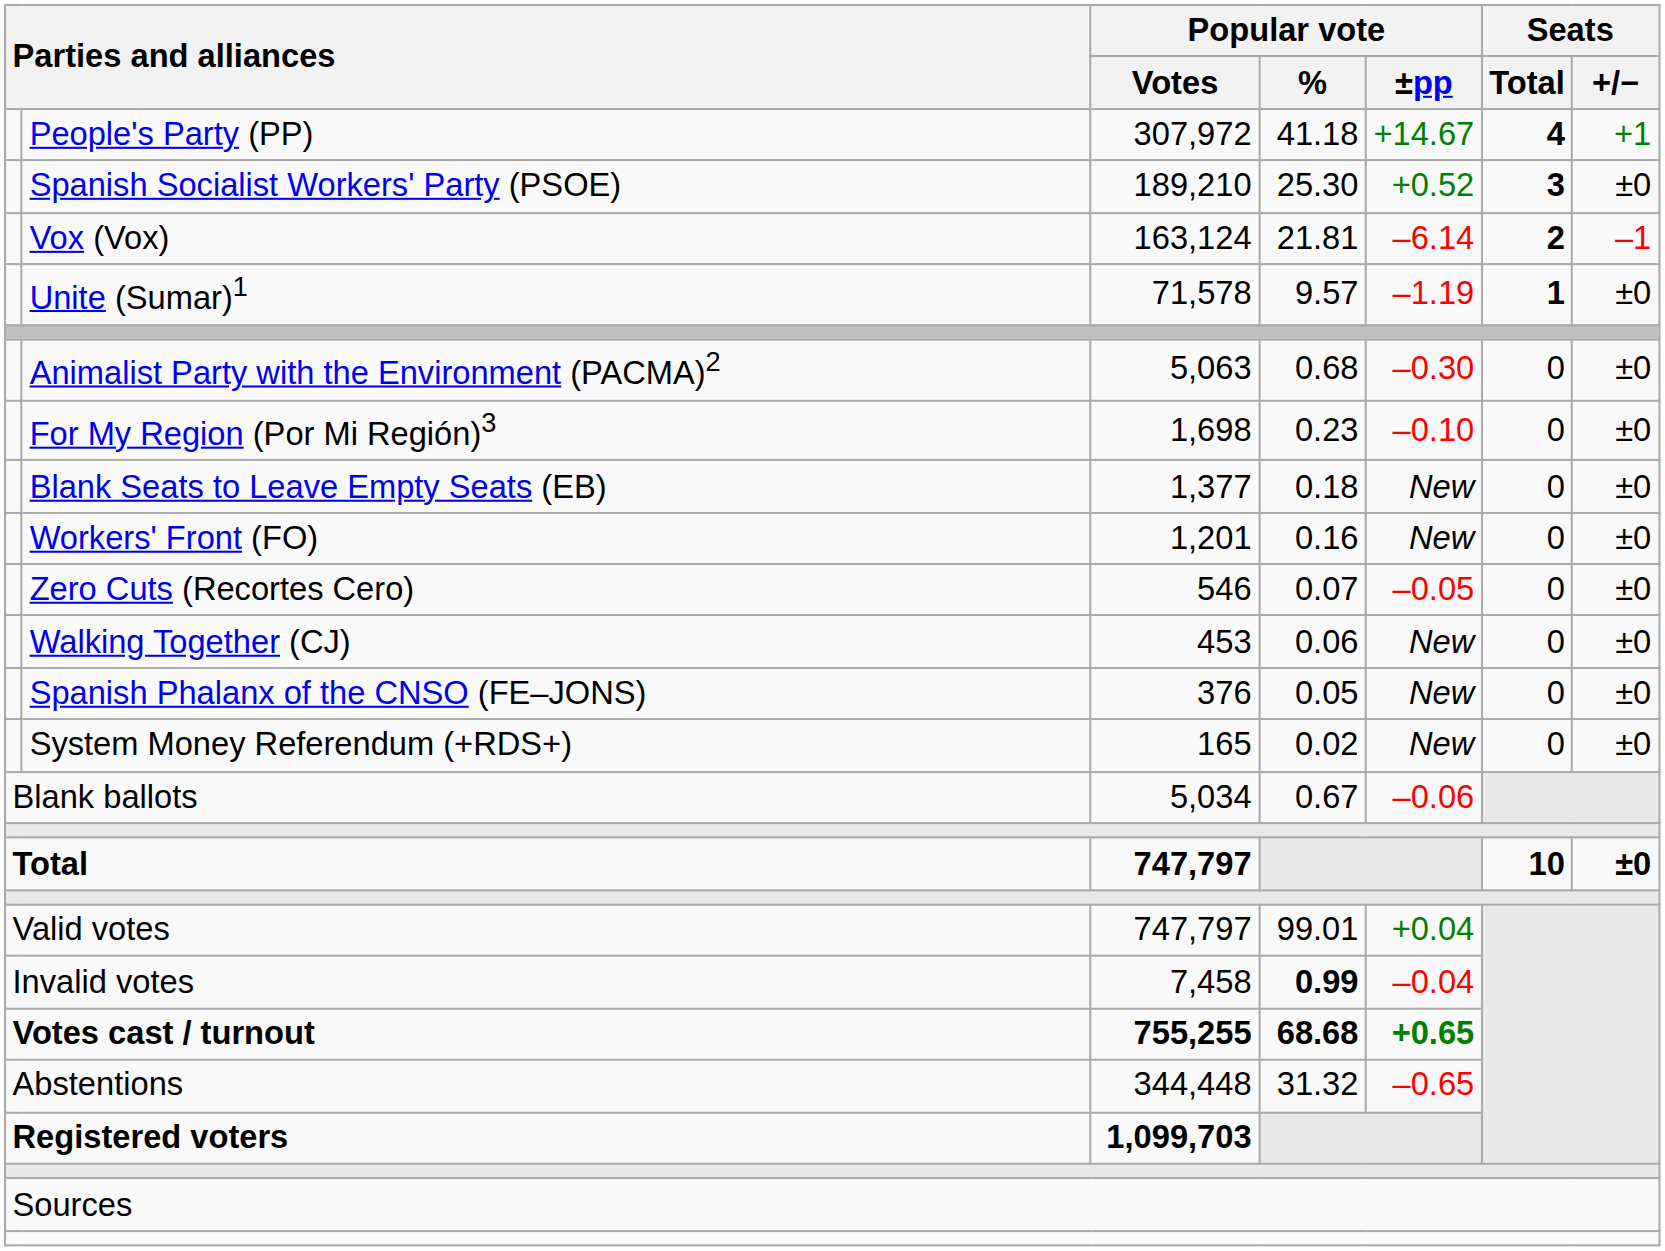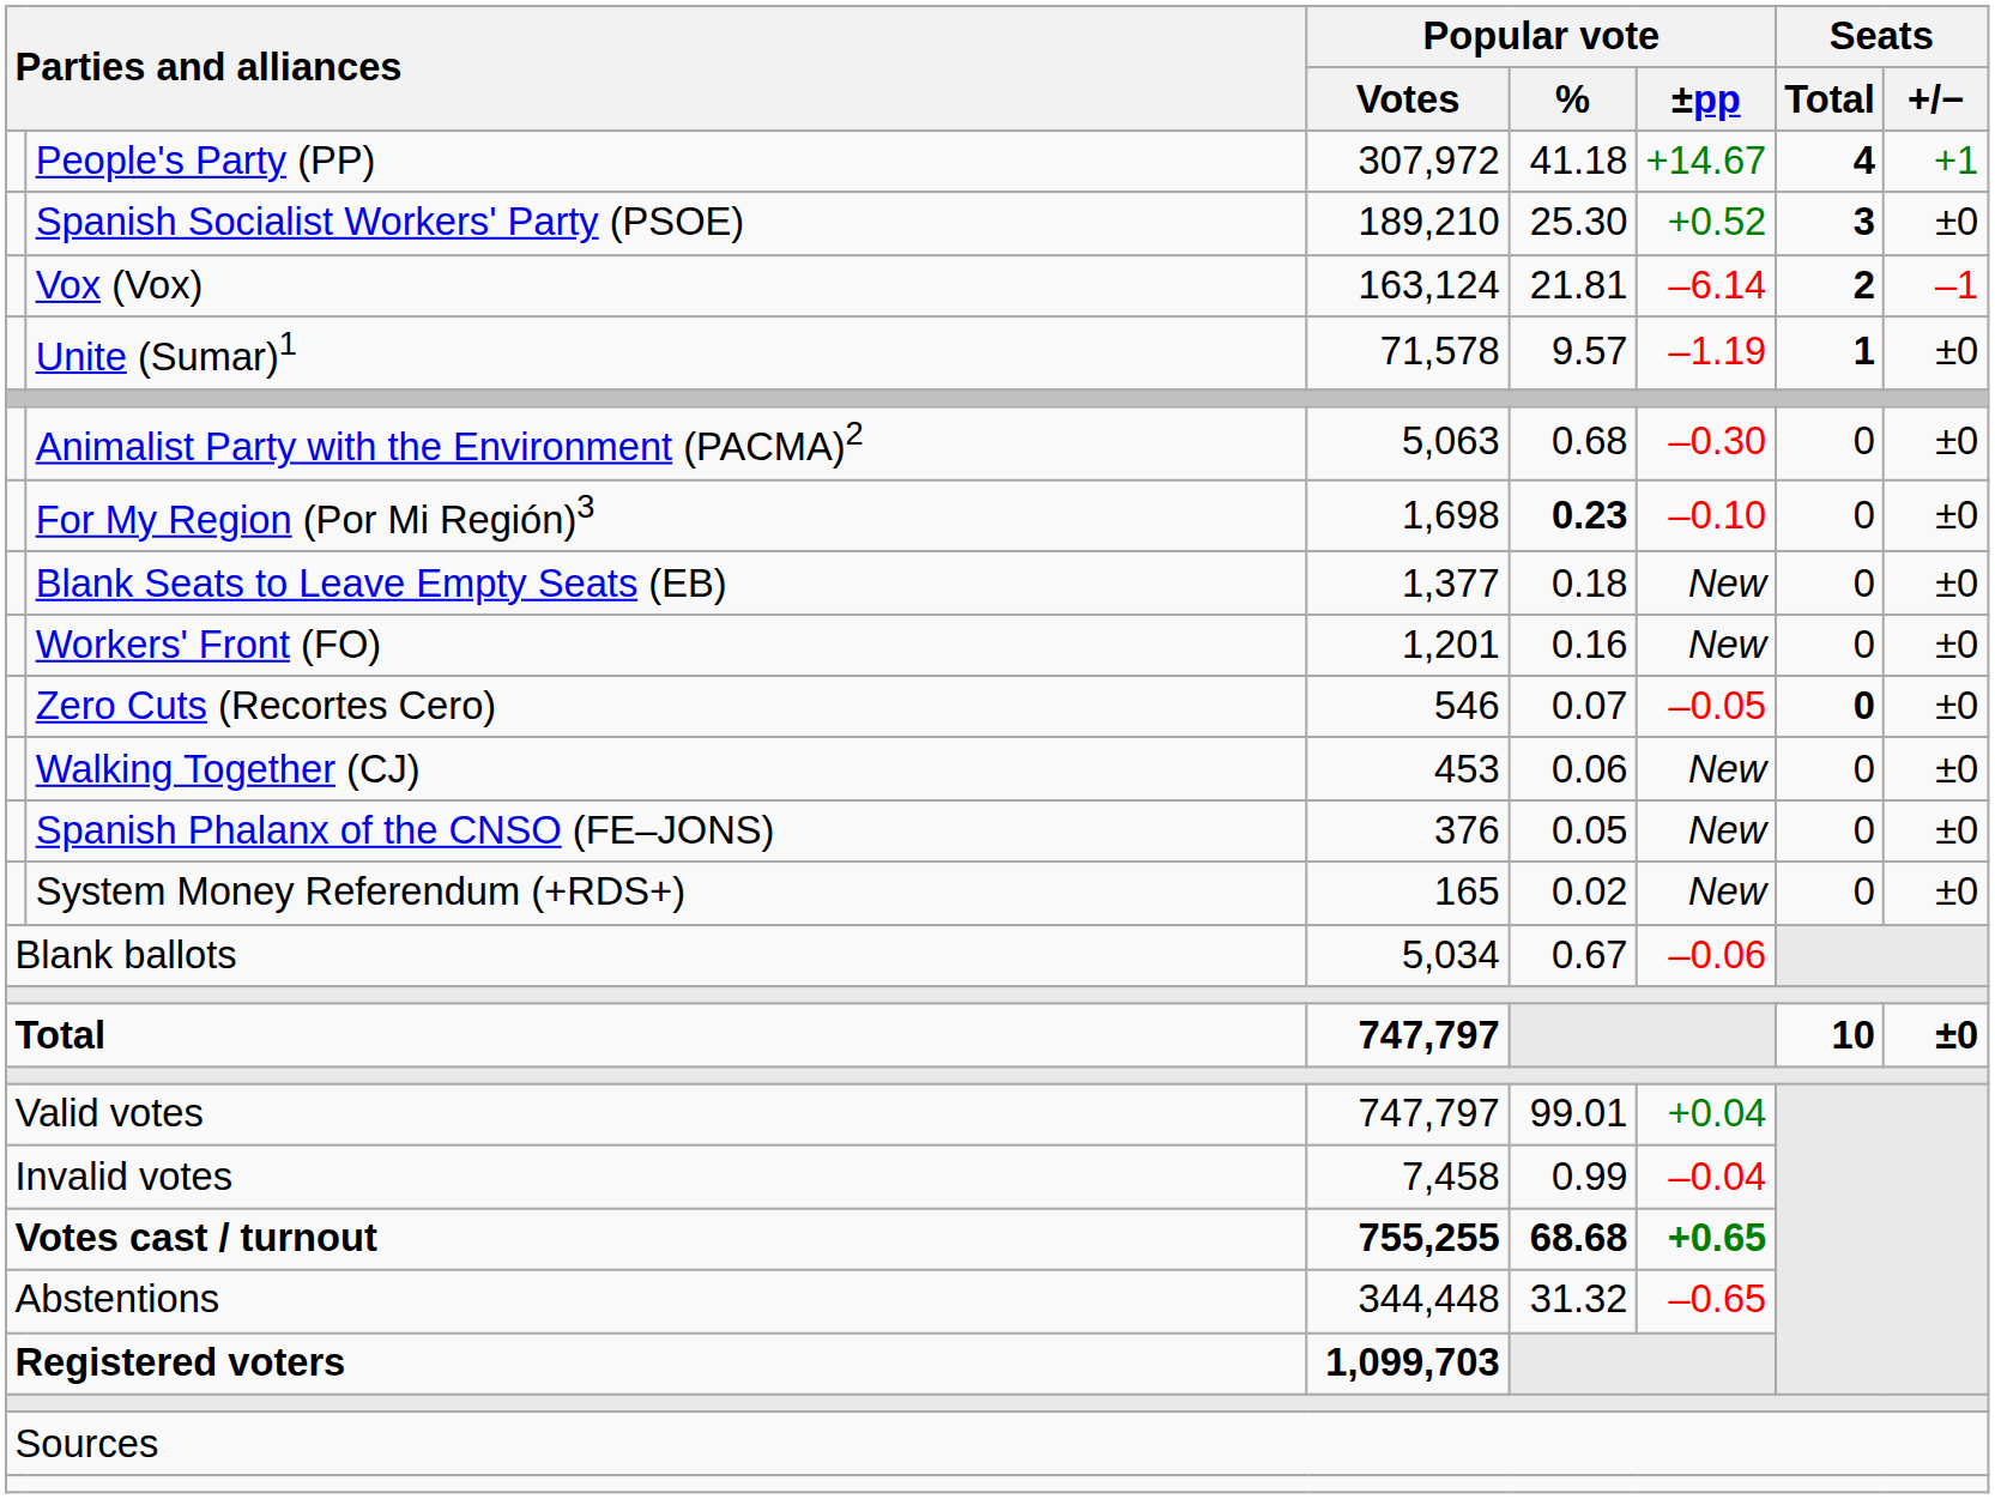For My Region (Por Mi Región)3 | Popular vote / %: normal -> bold
Zero Cuts (Recortes Cero) | Seats / Total: normal -> bold
Invalid votes | Popular vote / %: bold -> normal
